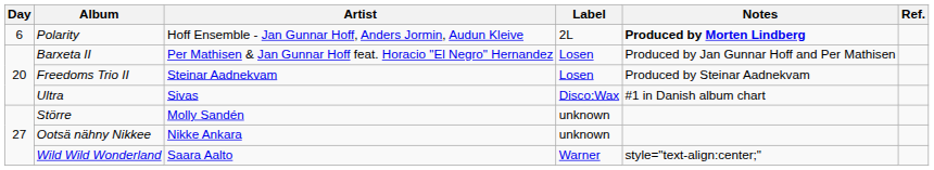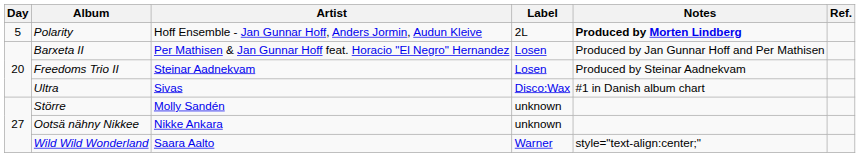Polarity | Day: 6 -> 5
